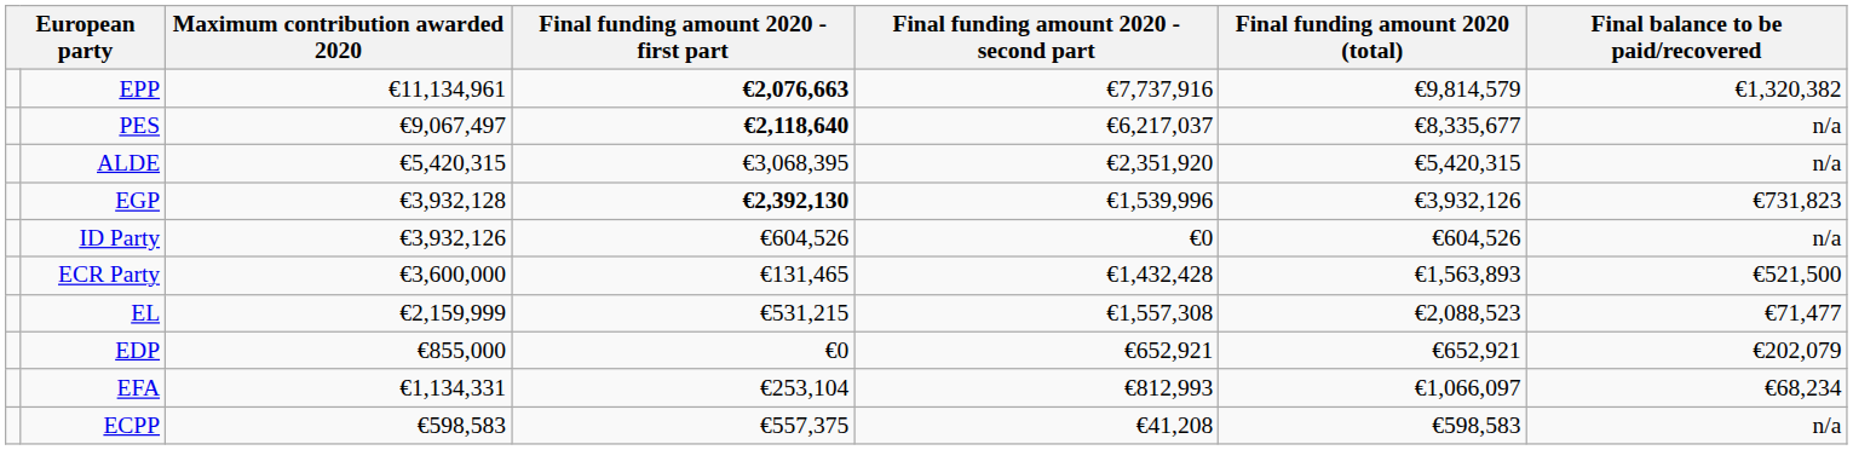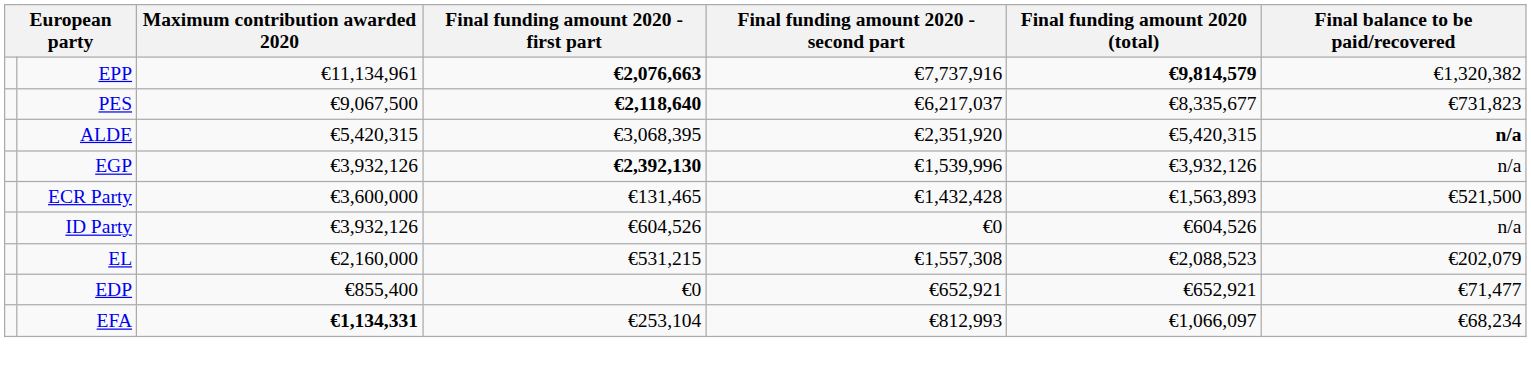EPP | Final funding amount 2020 (total): normal -> bold
PES | Maximum contribution awarded 2020: €9,067,497 -> €9,067,500
PES | Final balance to be paid/recovered: n/a -> €731,823
ALDE | Final balance to be paid/recovered: normal -> bold
EGP | Maximum contribution awarded 2020: €3,932,128 -> €3,932,126
EGP | Final balance to be paid/recovered: €731,823 -> n/a
rows swapped: ECR Party <-> ID Party
EL | Maximum contribution awarded 2020: €2,159,999 -> €2,160,000
EL | Final balance to be paid/recovered: €71,477 -> €202,079
EDP | Maximum contribution awarded 2020: €855,000 -> €855,400
EDP | Final balance to be paid/recovered: €202,079 -> €71,477
EFA | Maximum contribution awarded 2020: normal -> bold
- row: ECPP | €598,583 | €557,375 | €41,208 | €598,583 | n/a
